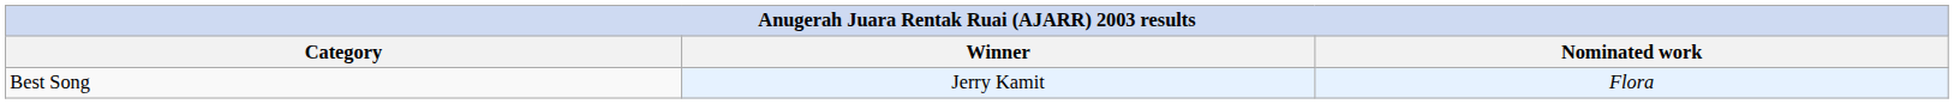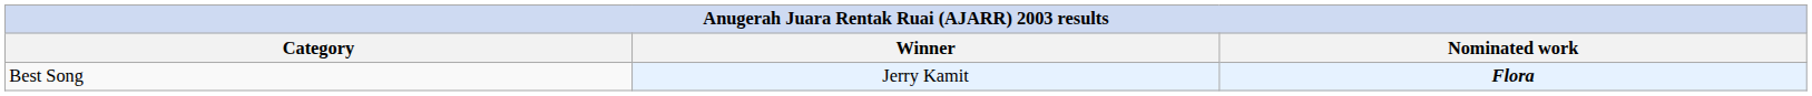Best Song | Nominated work: normal -> bold
